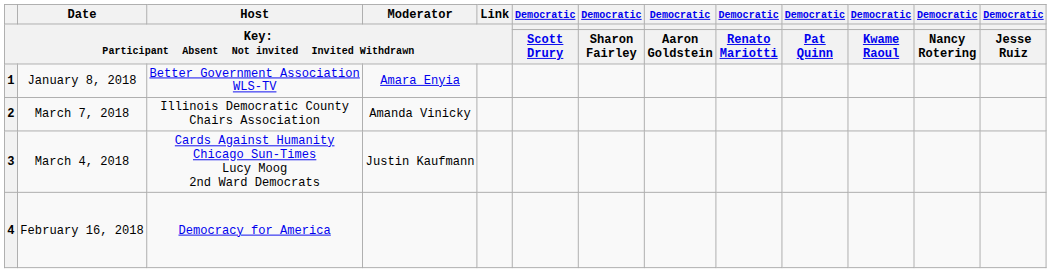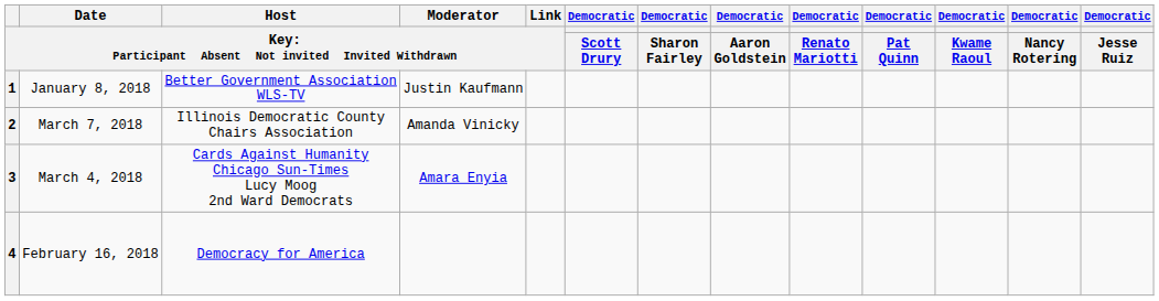1 | column 4: Amara Enyia -> Justin Kaufmann
3 | column 4: Justin Kaufmann -> Amara Enyia
